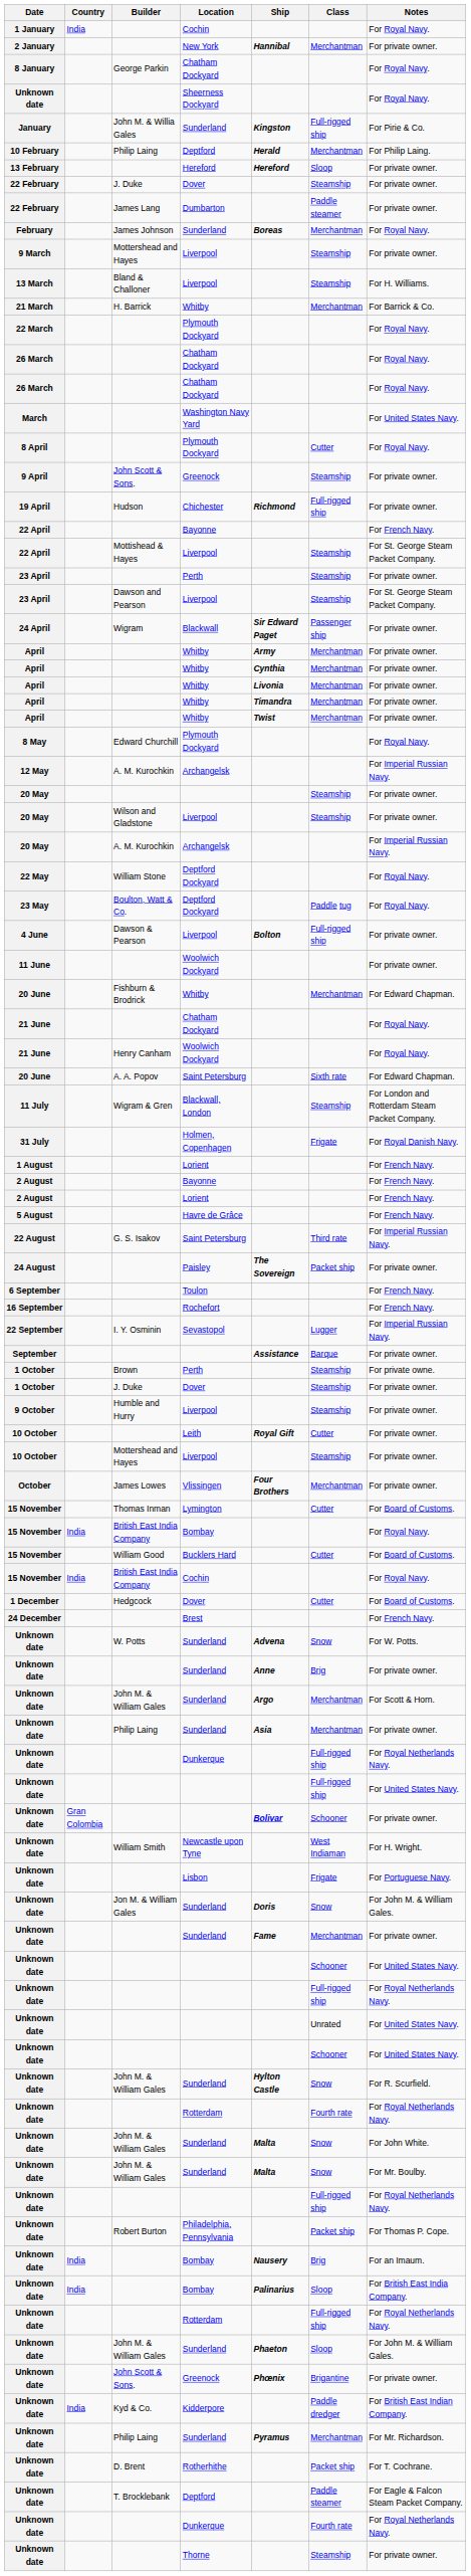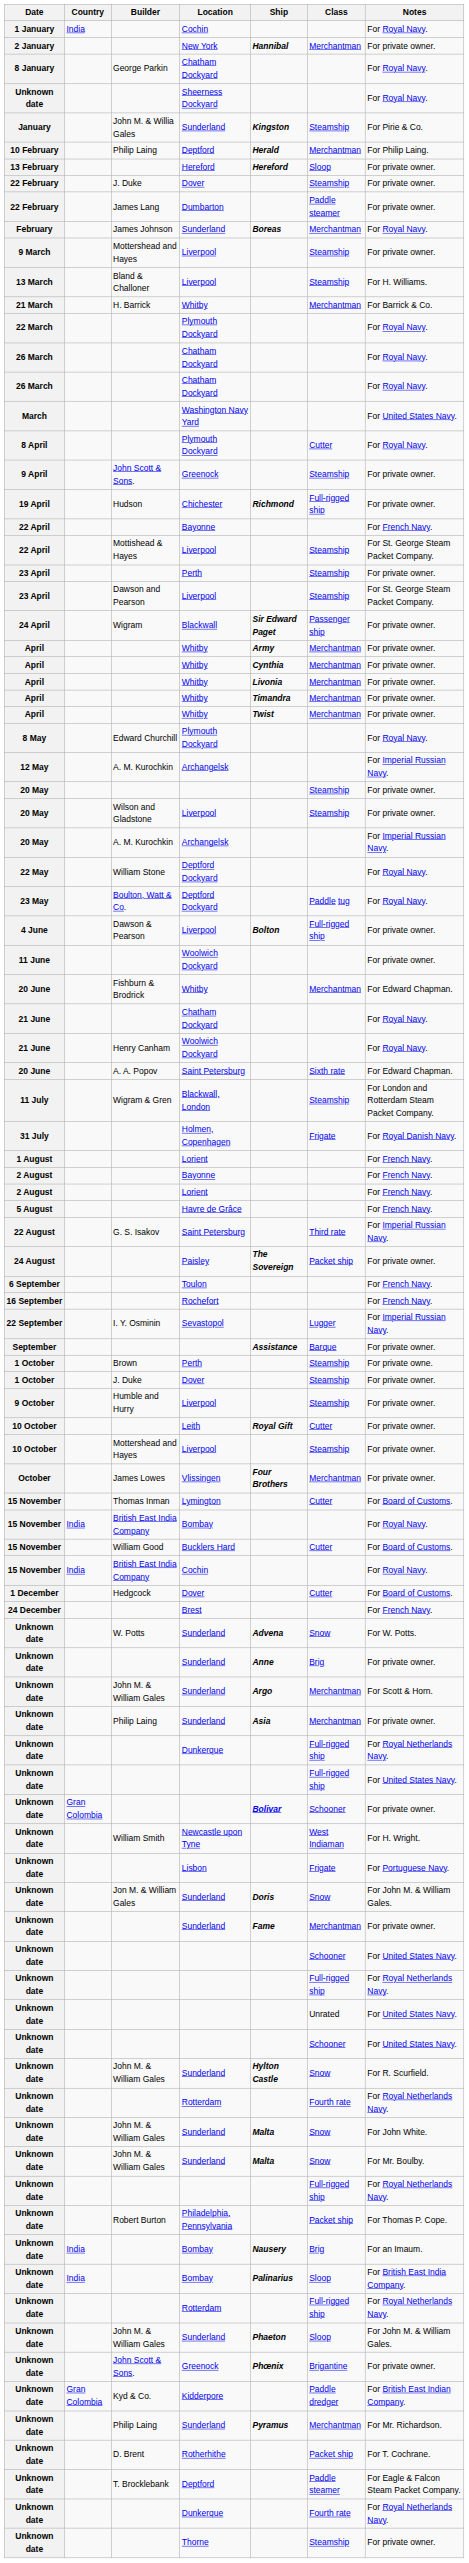January | Class: Full-rigged ship -> Steamship
Unknown date / Kidderpore | Country: India -> Gran Colombia
